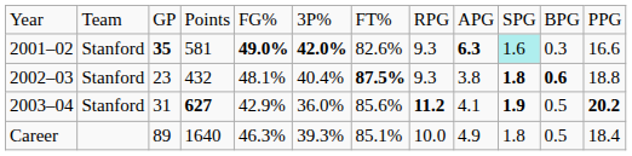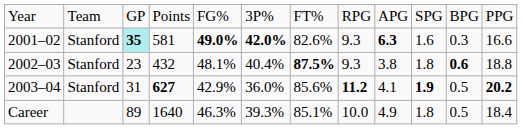2001–02 | column 3: no background -> paleturquoise background
2001–02 | column 10: paleturquoise background -> no background
2002–03 | column 10: bold -> normal
